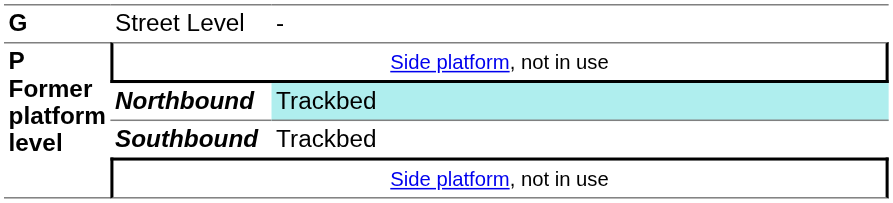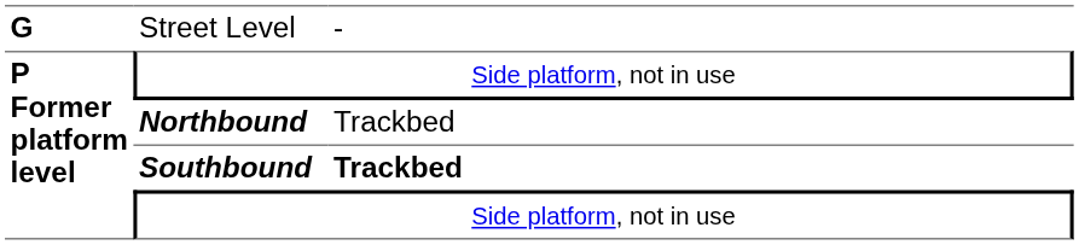Northbound | column 3: paleturquoise background -> no background
Southbound | column 3: normal -> bold
